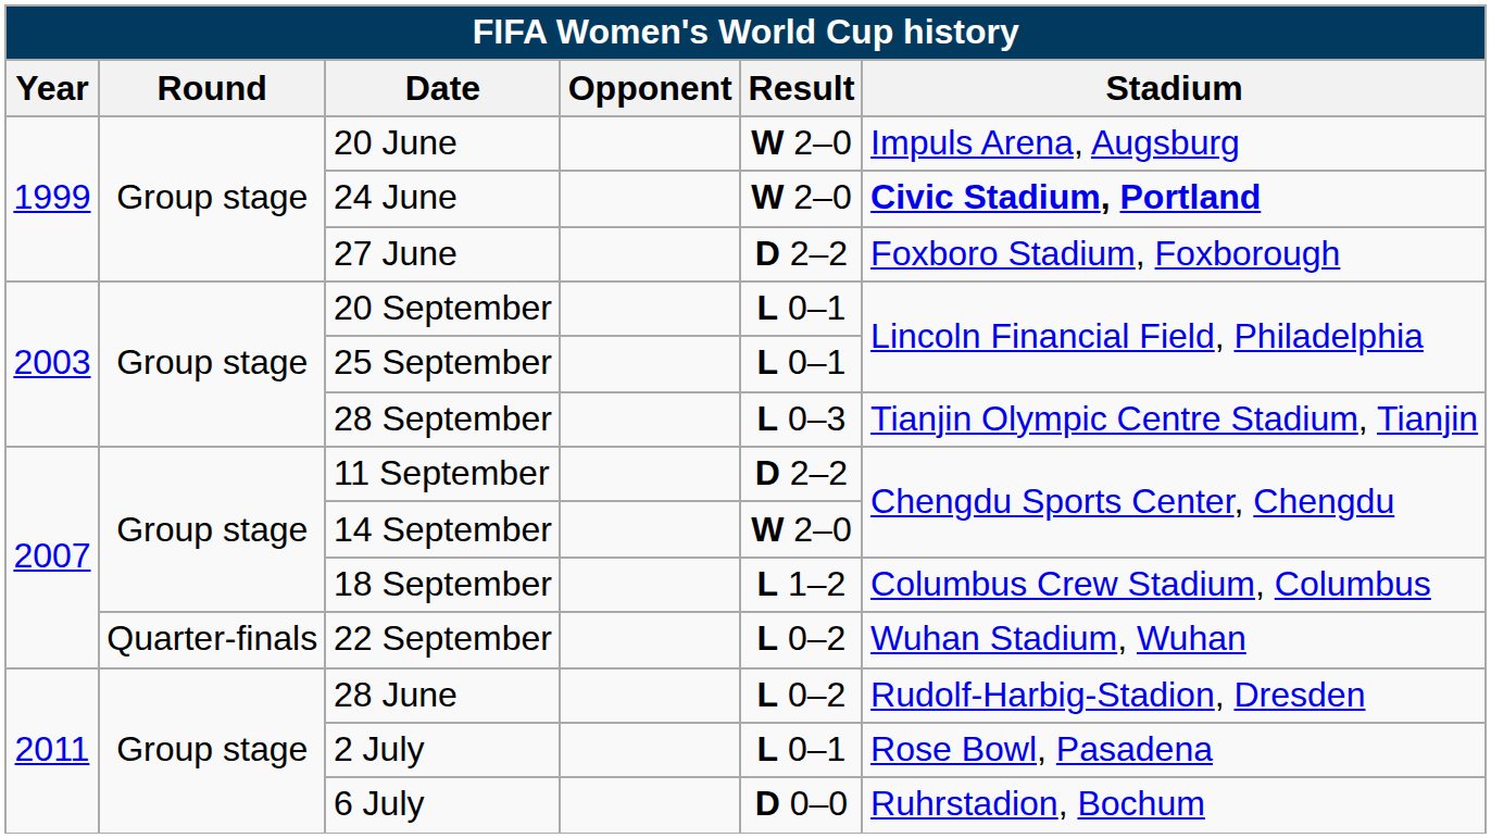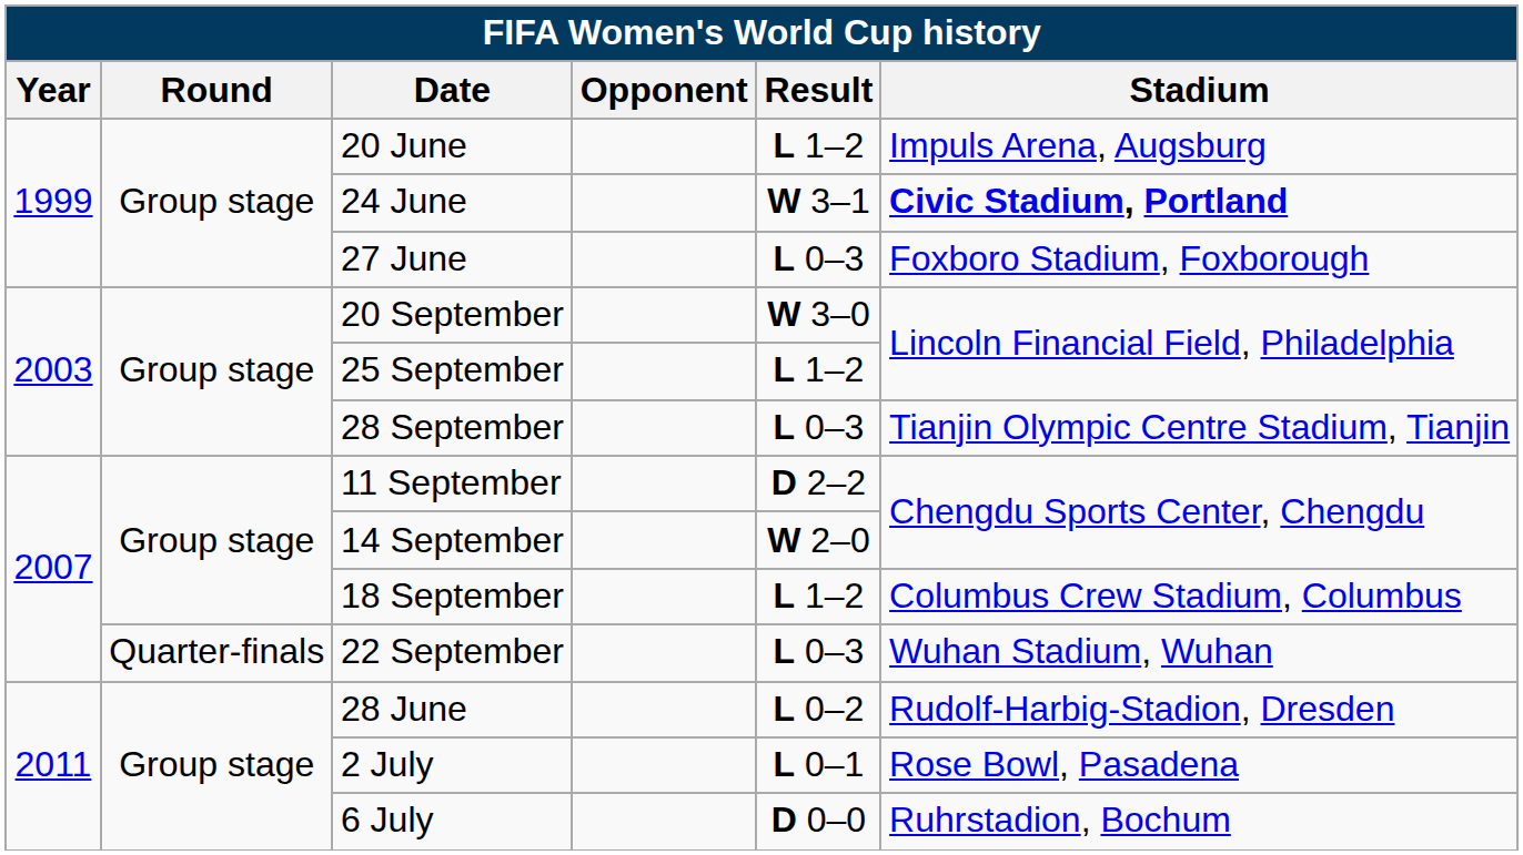20 June | Result: W 2–0 -> L 1–2
24 June | Result: W 2–0 -> W 3–1
27 June | Result: D 2–2 -> L 0–3
20 September | Result: L 0–1 -> W 3–0
25 September | Result: L 0–1 -> L 1–2
22 September | Result: L 0–2 -> L 0–3
